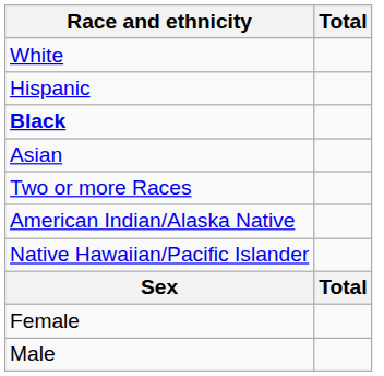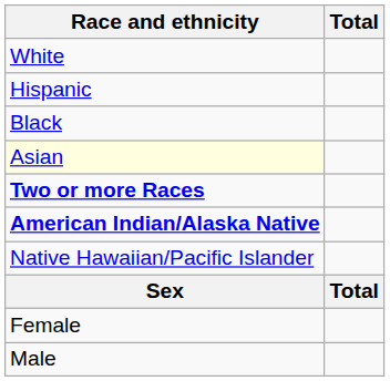Black | Race and ethnicity: bold -> normal
Asian | Race and ethnicity: no background -> lightyellow background
Two or more Races | Race and ethnicity: normal -> bold
American Indian/Alaska Native | Race and ethnicity: normal -> bold
